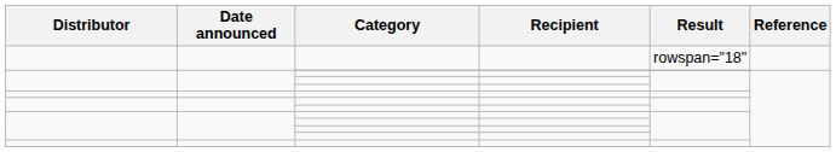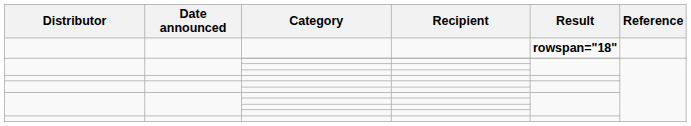row 2 | Result: normal -> bold
